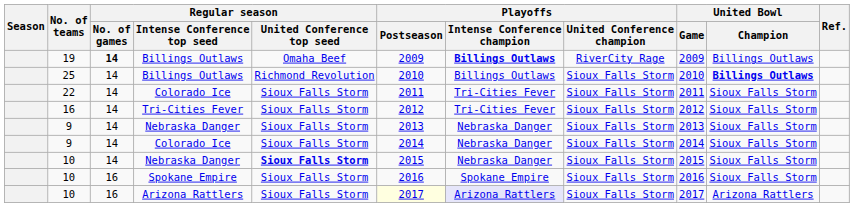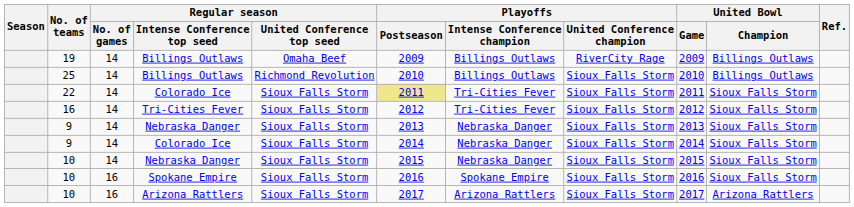19 | Regular season / No. of games: bold -> normal
19 | Playoffs / Intense Conference champion: bold -> normal
25 | United Bowl / Champion: bold -> normal
22 | Playoffs / Postseason: no background -> khaki background
10 / Nebraska Danger | Regular season / United Conference top seed: bold -> normal
10 / Arizona Rattlers | Playoffs / Postseason: lightyellow background -> no background
10 / Arizona Rattlers | Playoffs / Intense Conference champion: lavender background -> no background
